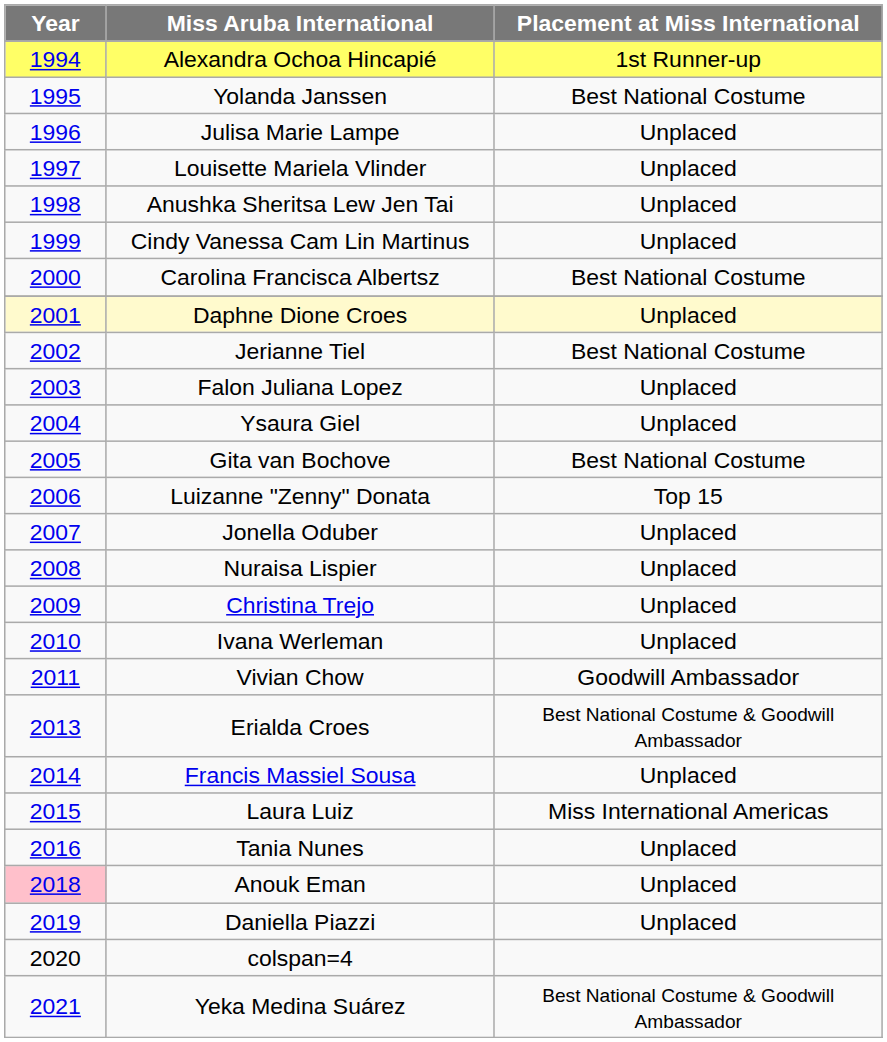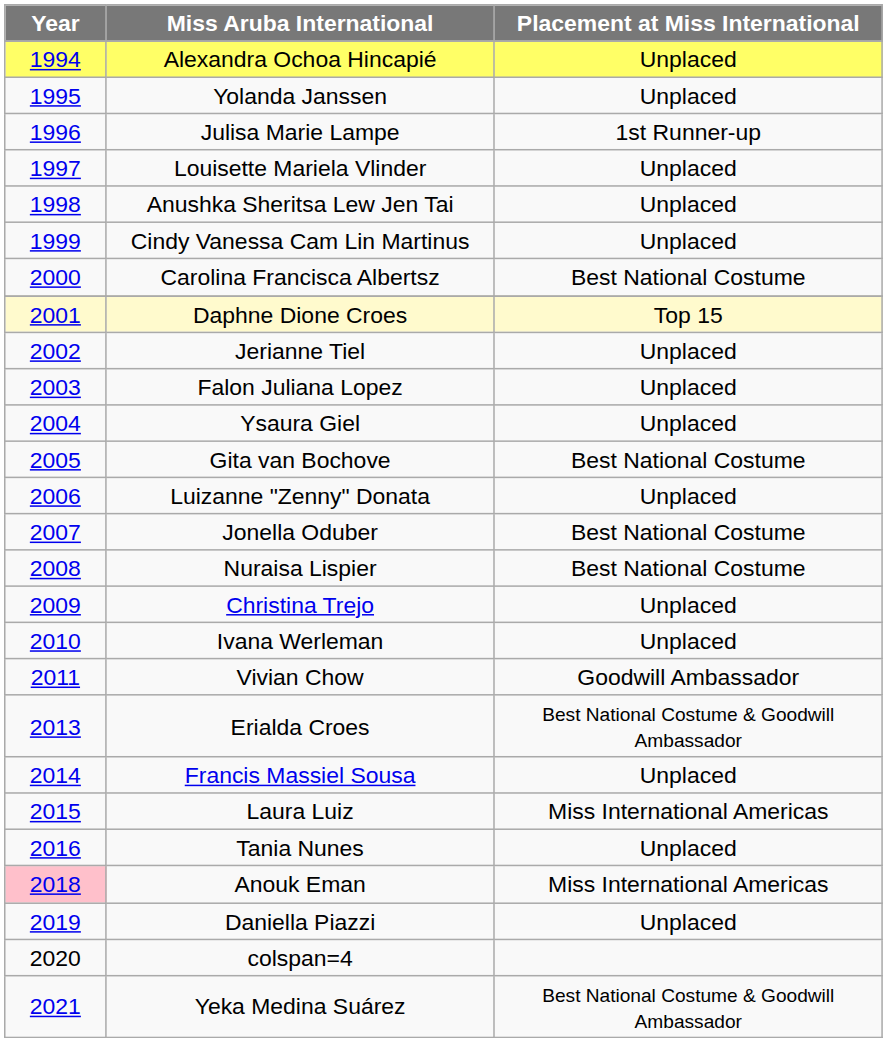Alexandra Ochoa Hincapié | Placement at Miss International: 1st Runner-up -> Unplaced
Yolanda Janssen | Placement at Miss International: Best National Costume -> Unplaced
Julisa Marie Lampe | Placement at Miss International: Unplaced -> 1st Runner-up
Daphne Dione Croes | Placement at Miss International: Unplaced -> Top 15
Jerianne Tiel | Placement at Miss International: Best National Costume -> Unplaced
Luizanne "Zenny" Donata | Placement at Miss International: Top 15 -> Unplaced
Jonella Oduber | Placement at Miss International: Unplaced -> Best National Costume
Nuraisa Lispier | Placement at Miss International: Unplaced -> Best National Costume
Anouk Eman | Placement at Miss International: Unplaced -> Miss International Americas
